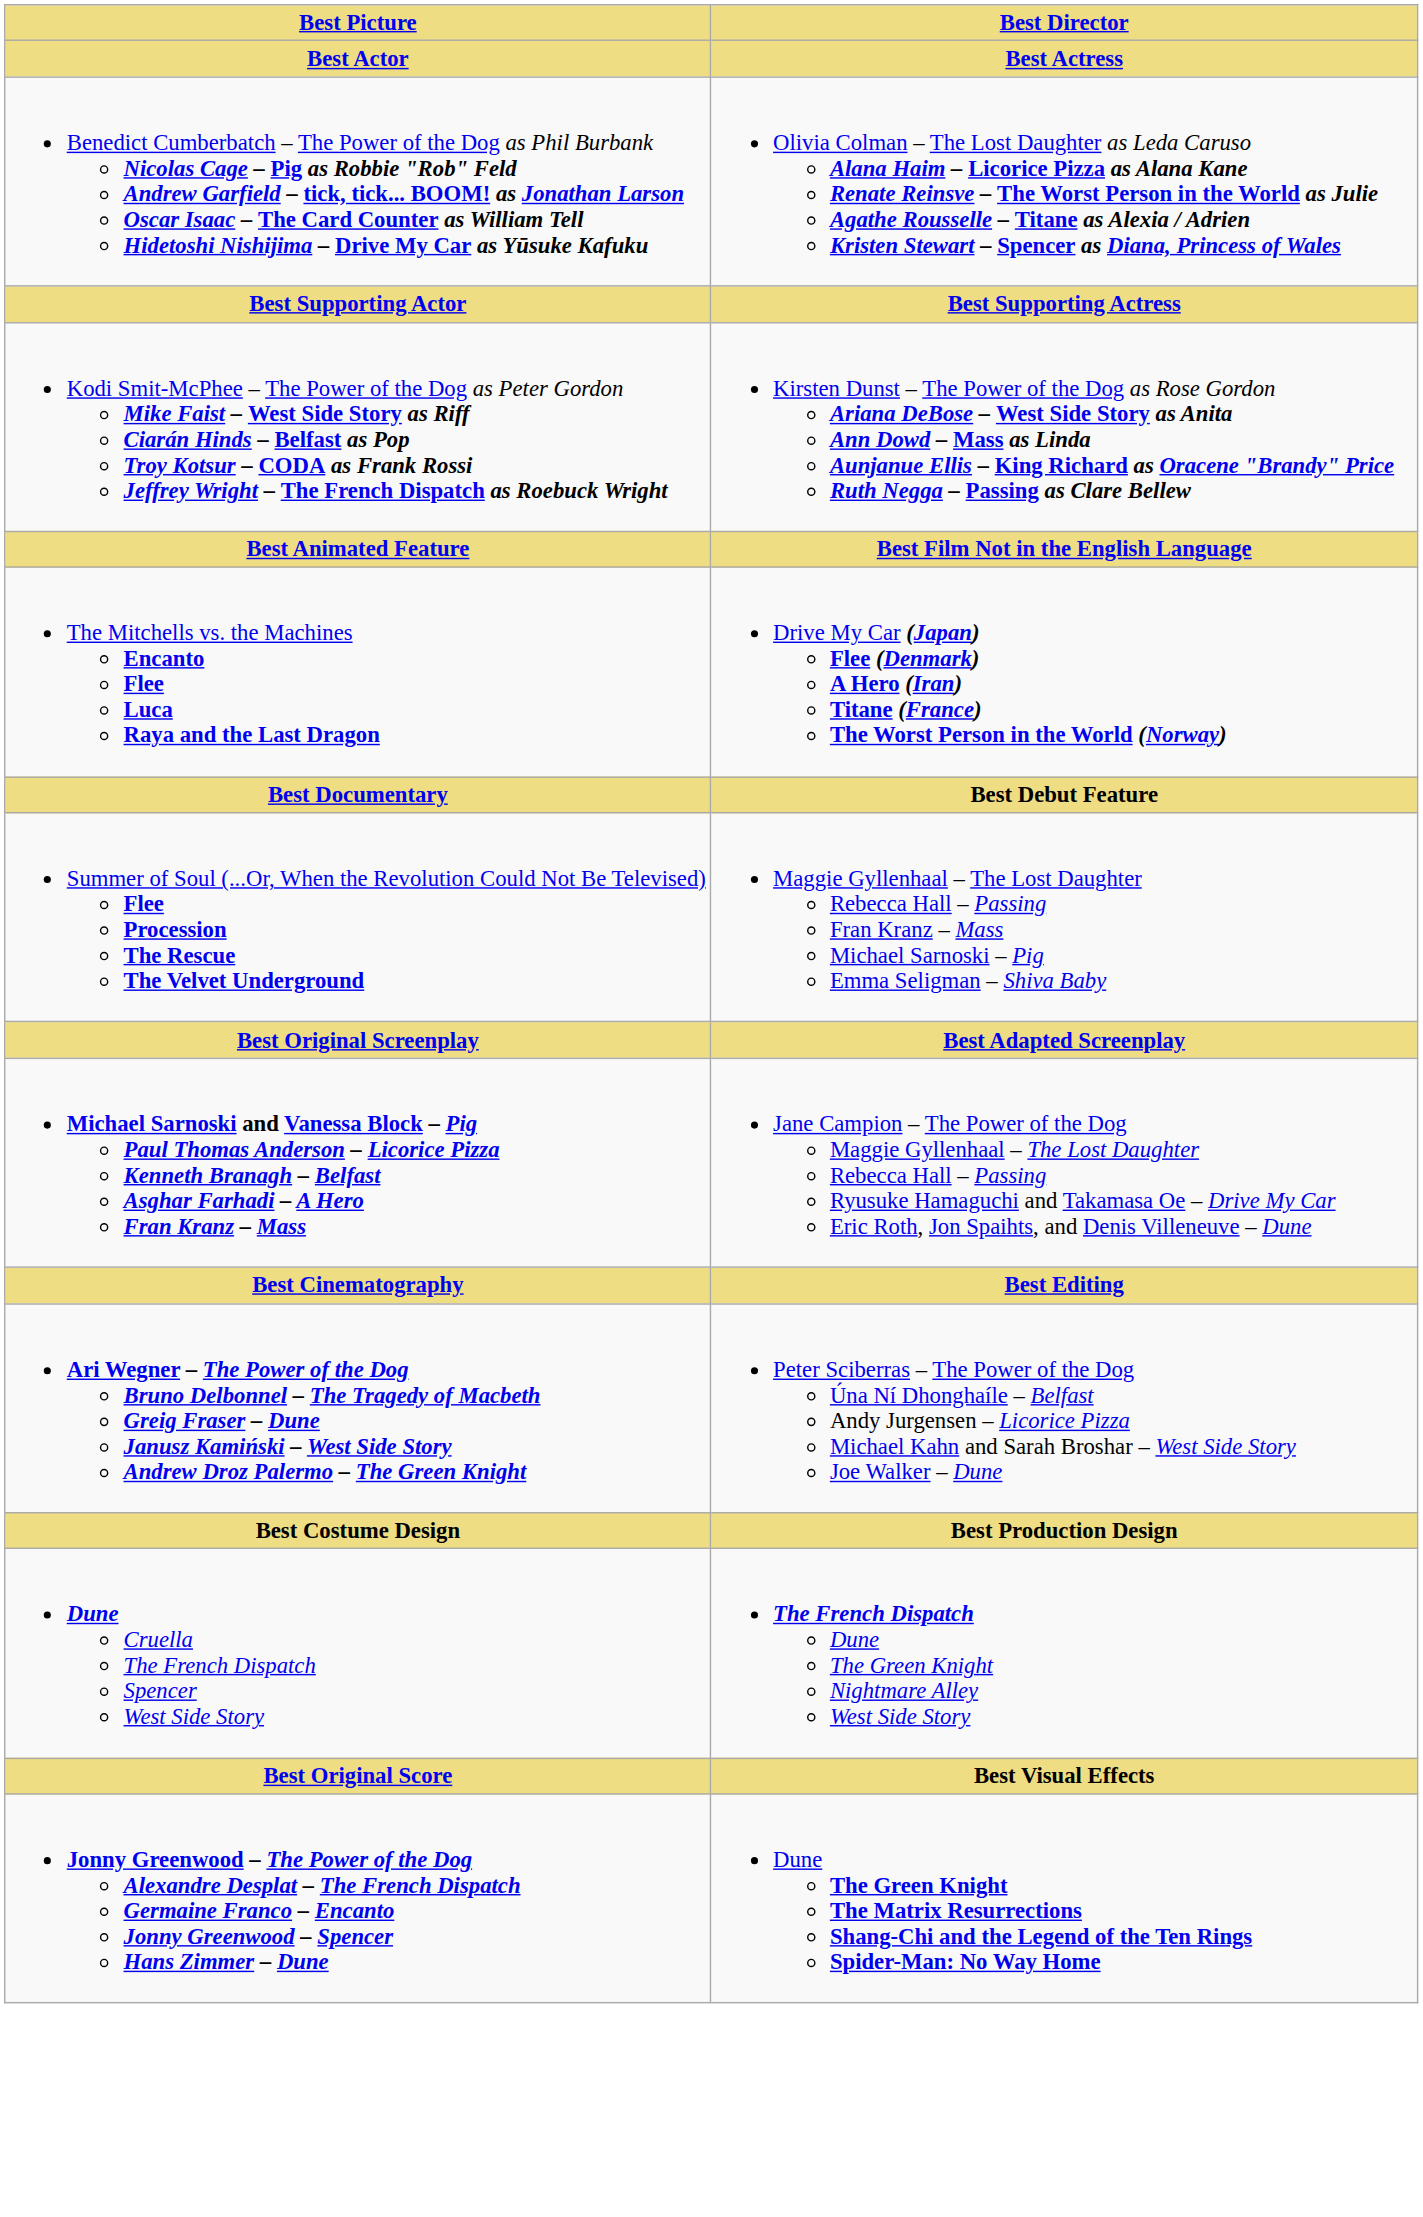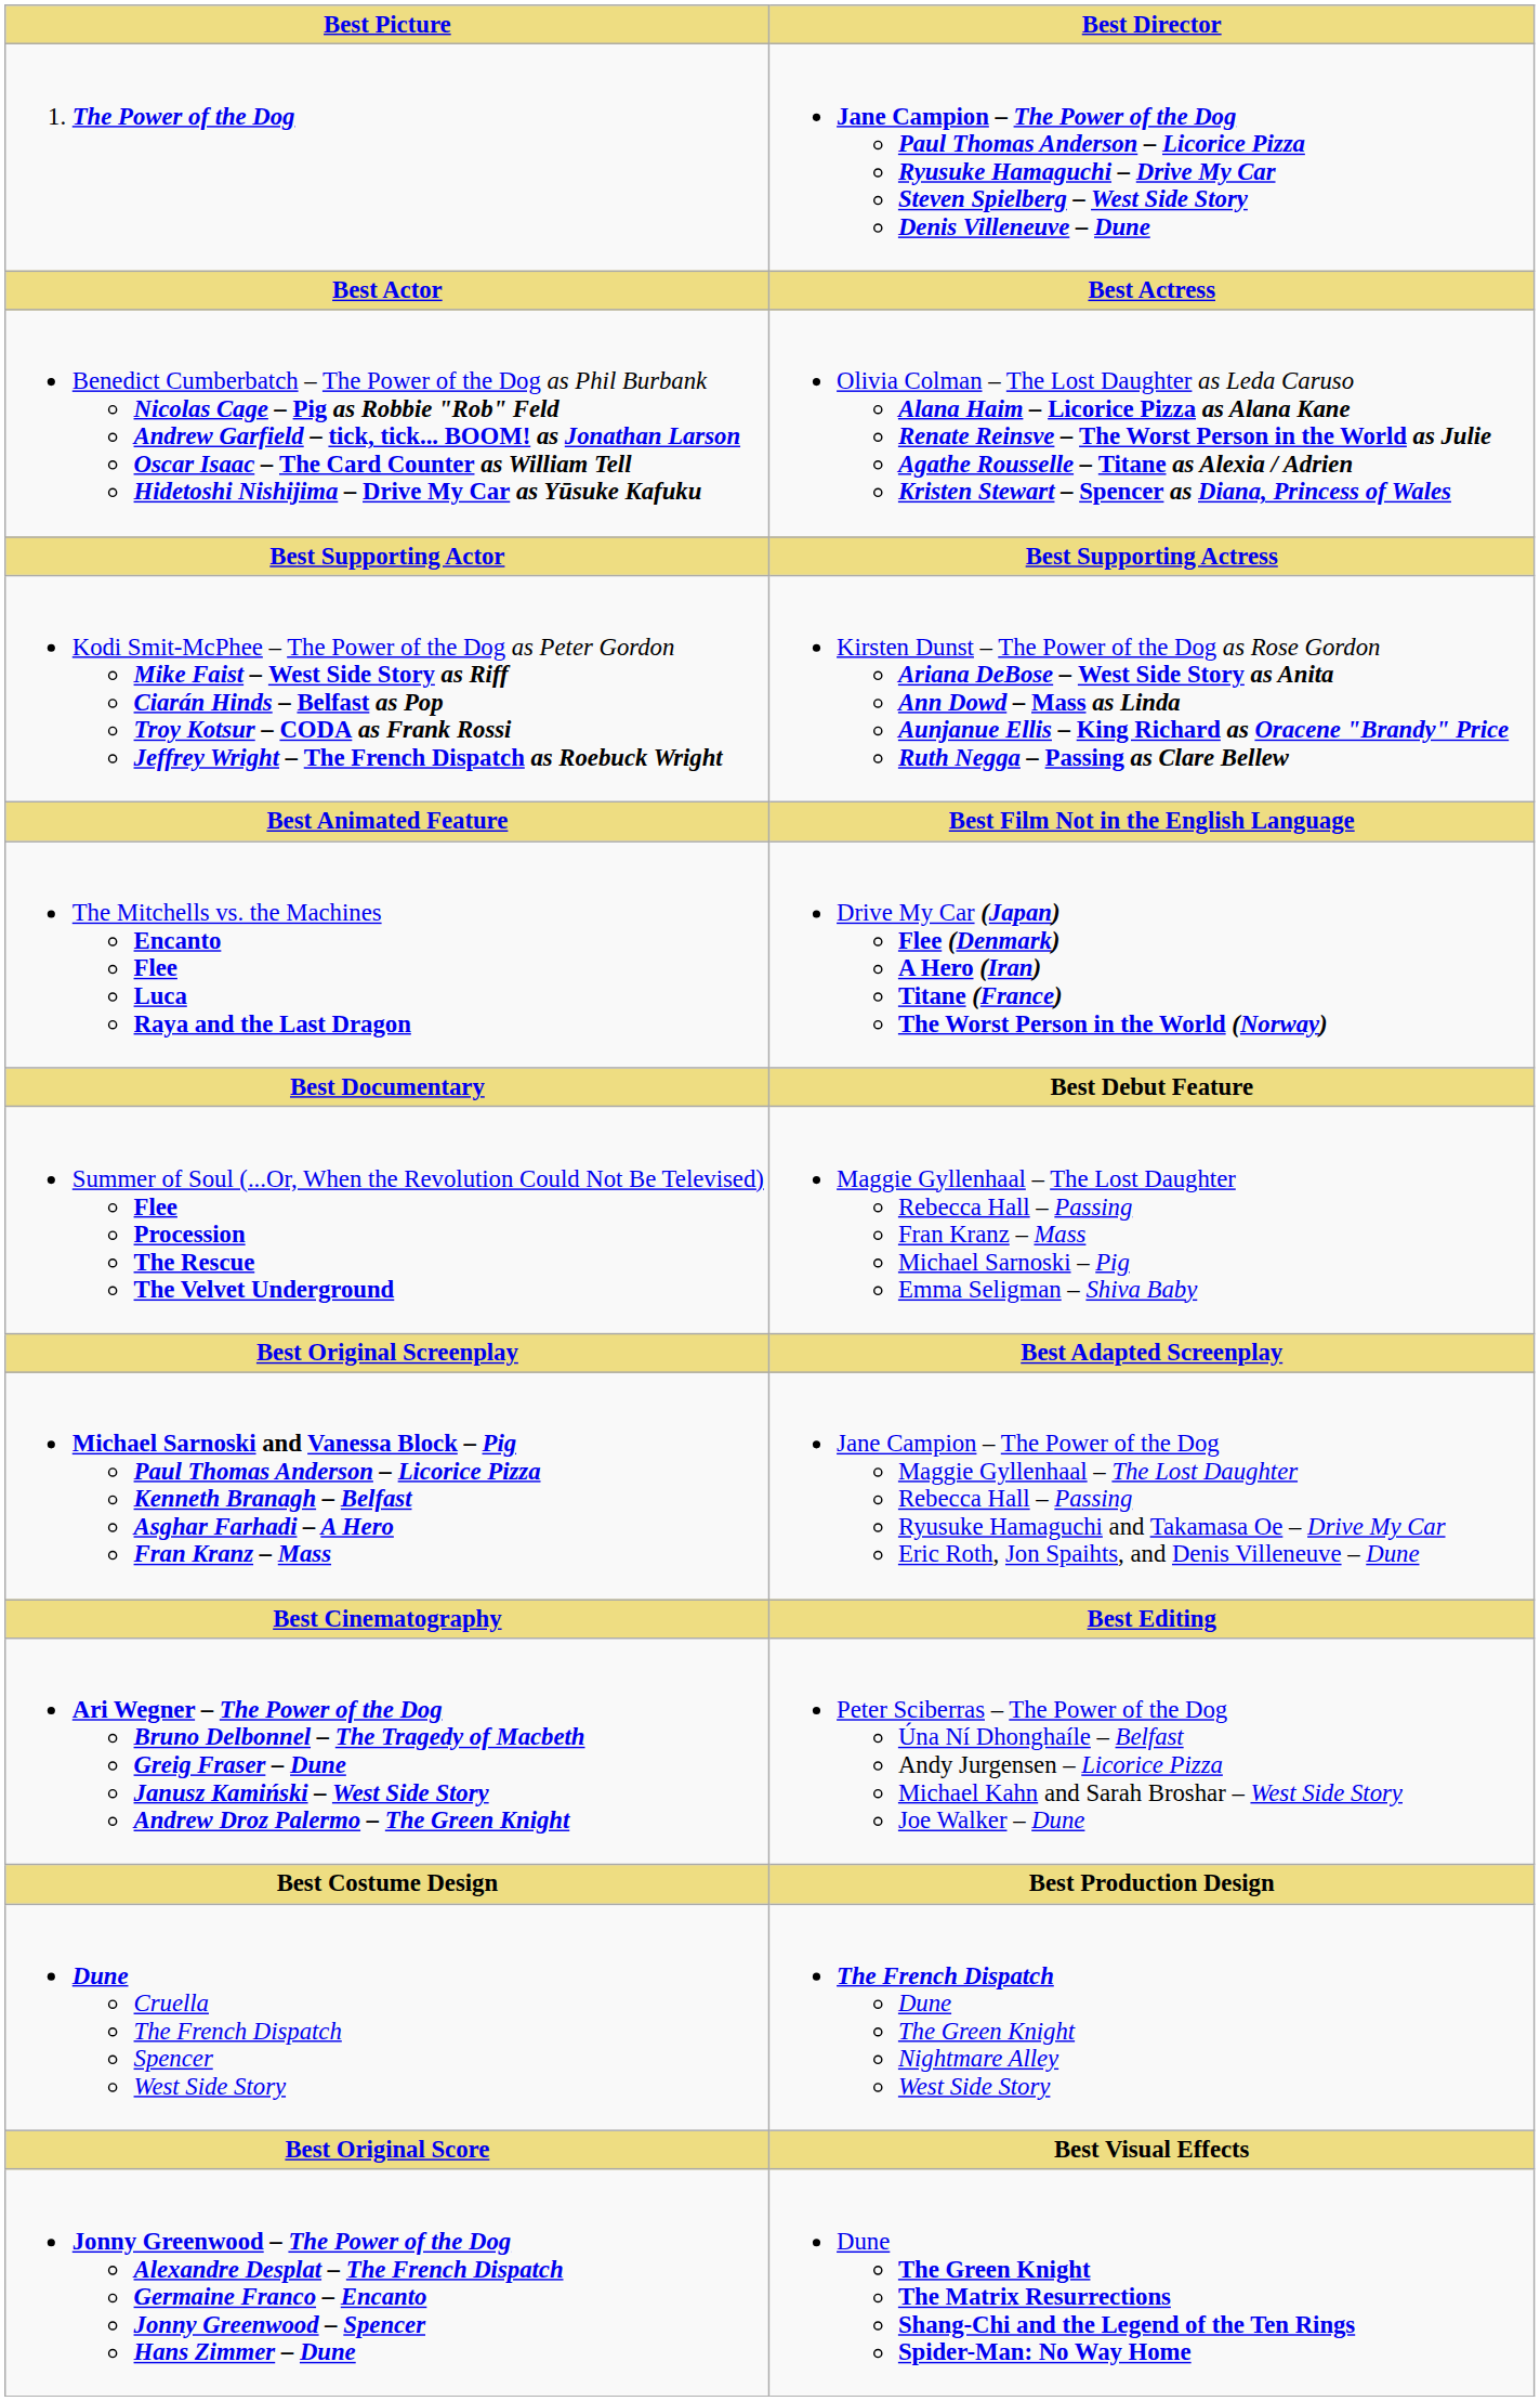+ row: The Power of the Dog | Jane Campion – The Power of the Dog Paul Thomas Anderson – Licorice Pizza Ryusuke Hamaguchi – Drive My Car Steven Spielberg – West Side Story Denis Villeneuve – Dune
